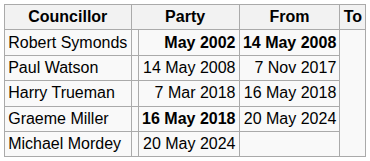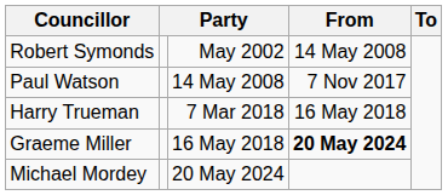Robert Symonds | column 3: bold -> normal
Robert Symonds | From: bold -> normal
Graeme Miller | column 3: bold -> normal
Graeme Miller | From: normal -> bold
